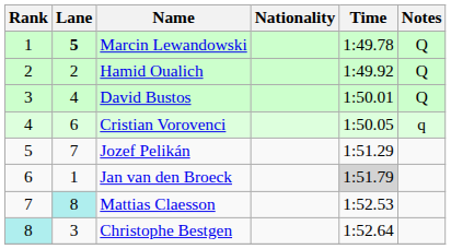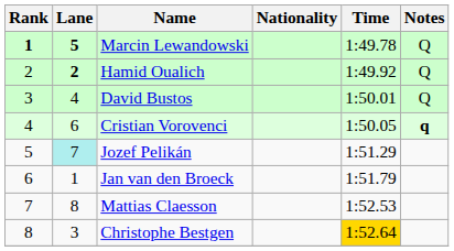Marcin Lewandowski | Rank: normal -> bold
Hamid Oualich | Lane: normal -> bold
Cristian Vorovenci | Notes: normal -> bold
Jozef Pelikán | Lane: no background -> paleturquoise background
Jan van den Broeck | Time: lightgrey background -> no background
Mattias Claesson | Lane: paleturquoise background -> no background
Christophe Bestgen | Rank: paleturquoise background -> no background
Christophe Bestgen | Time: no background -> gold background
